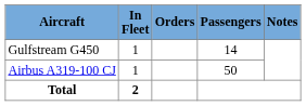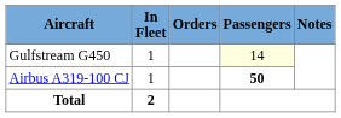Gulfstream G450 | Passengers: no background -> lightyellow background
Airbus A319-100 CJ | Passengers: normal -> bold
